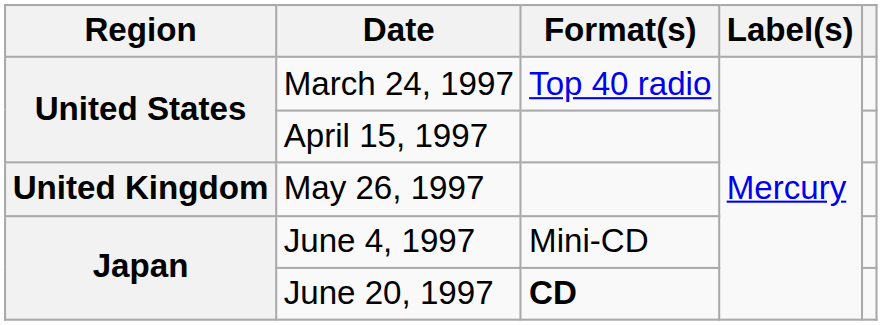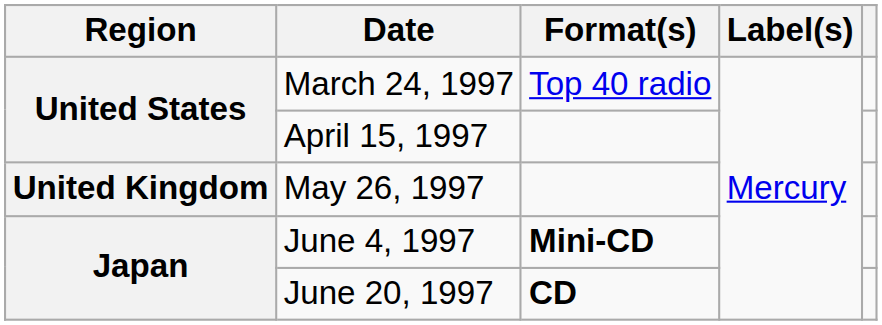June 4, 1997 | Format(s): normal -> bold
